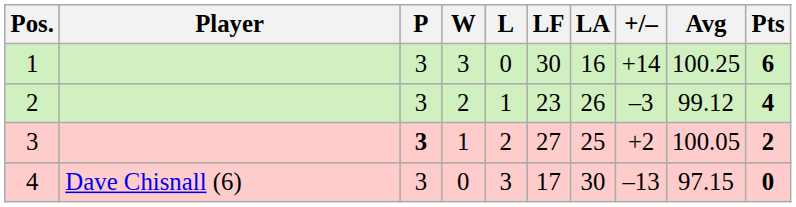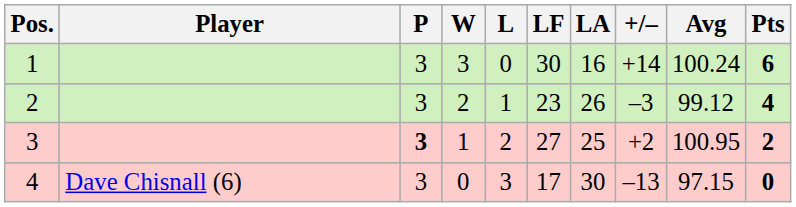row 2 | Avg: 100.25 -> 100.24
row 4 | Avg: 100.05 -> 100.95
